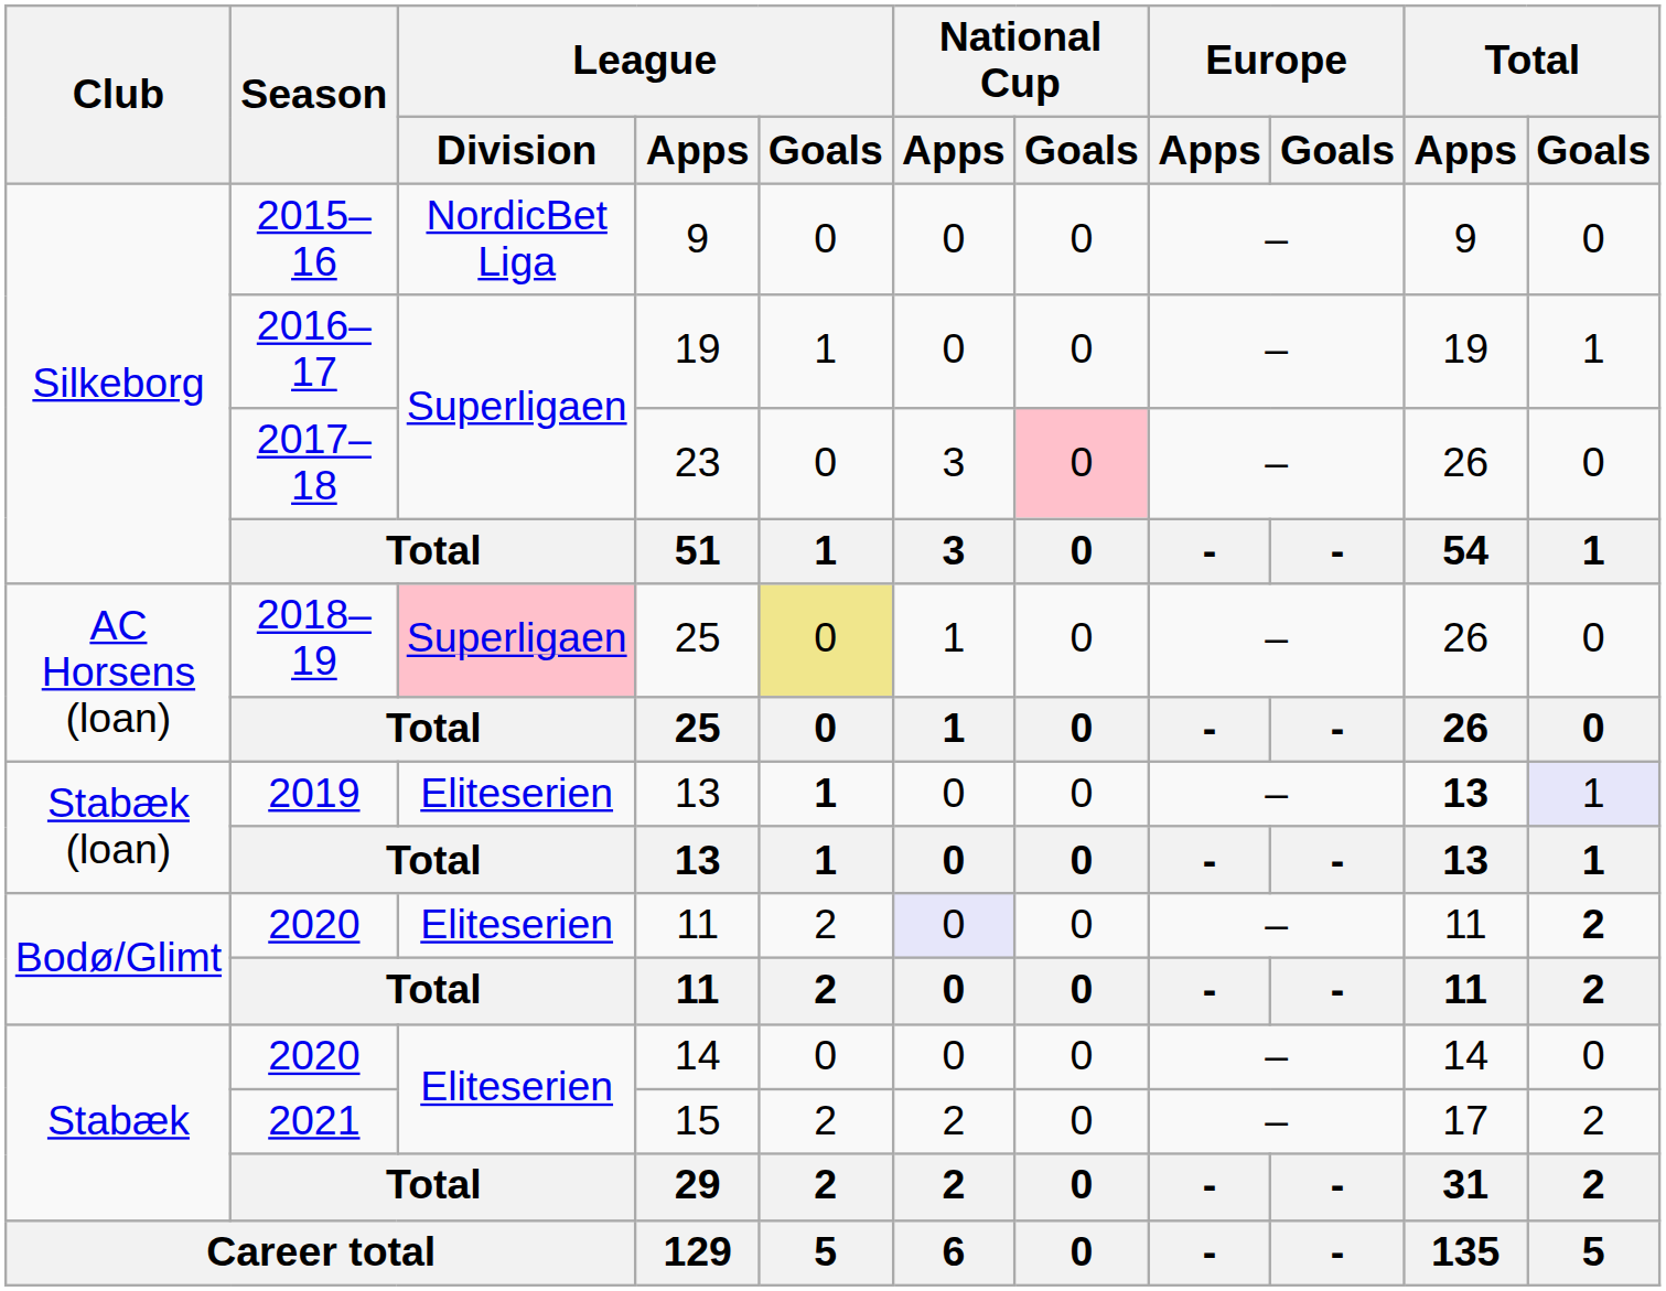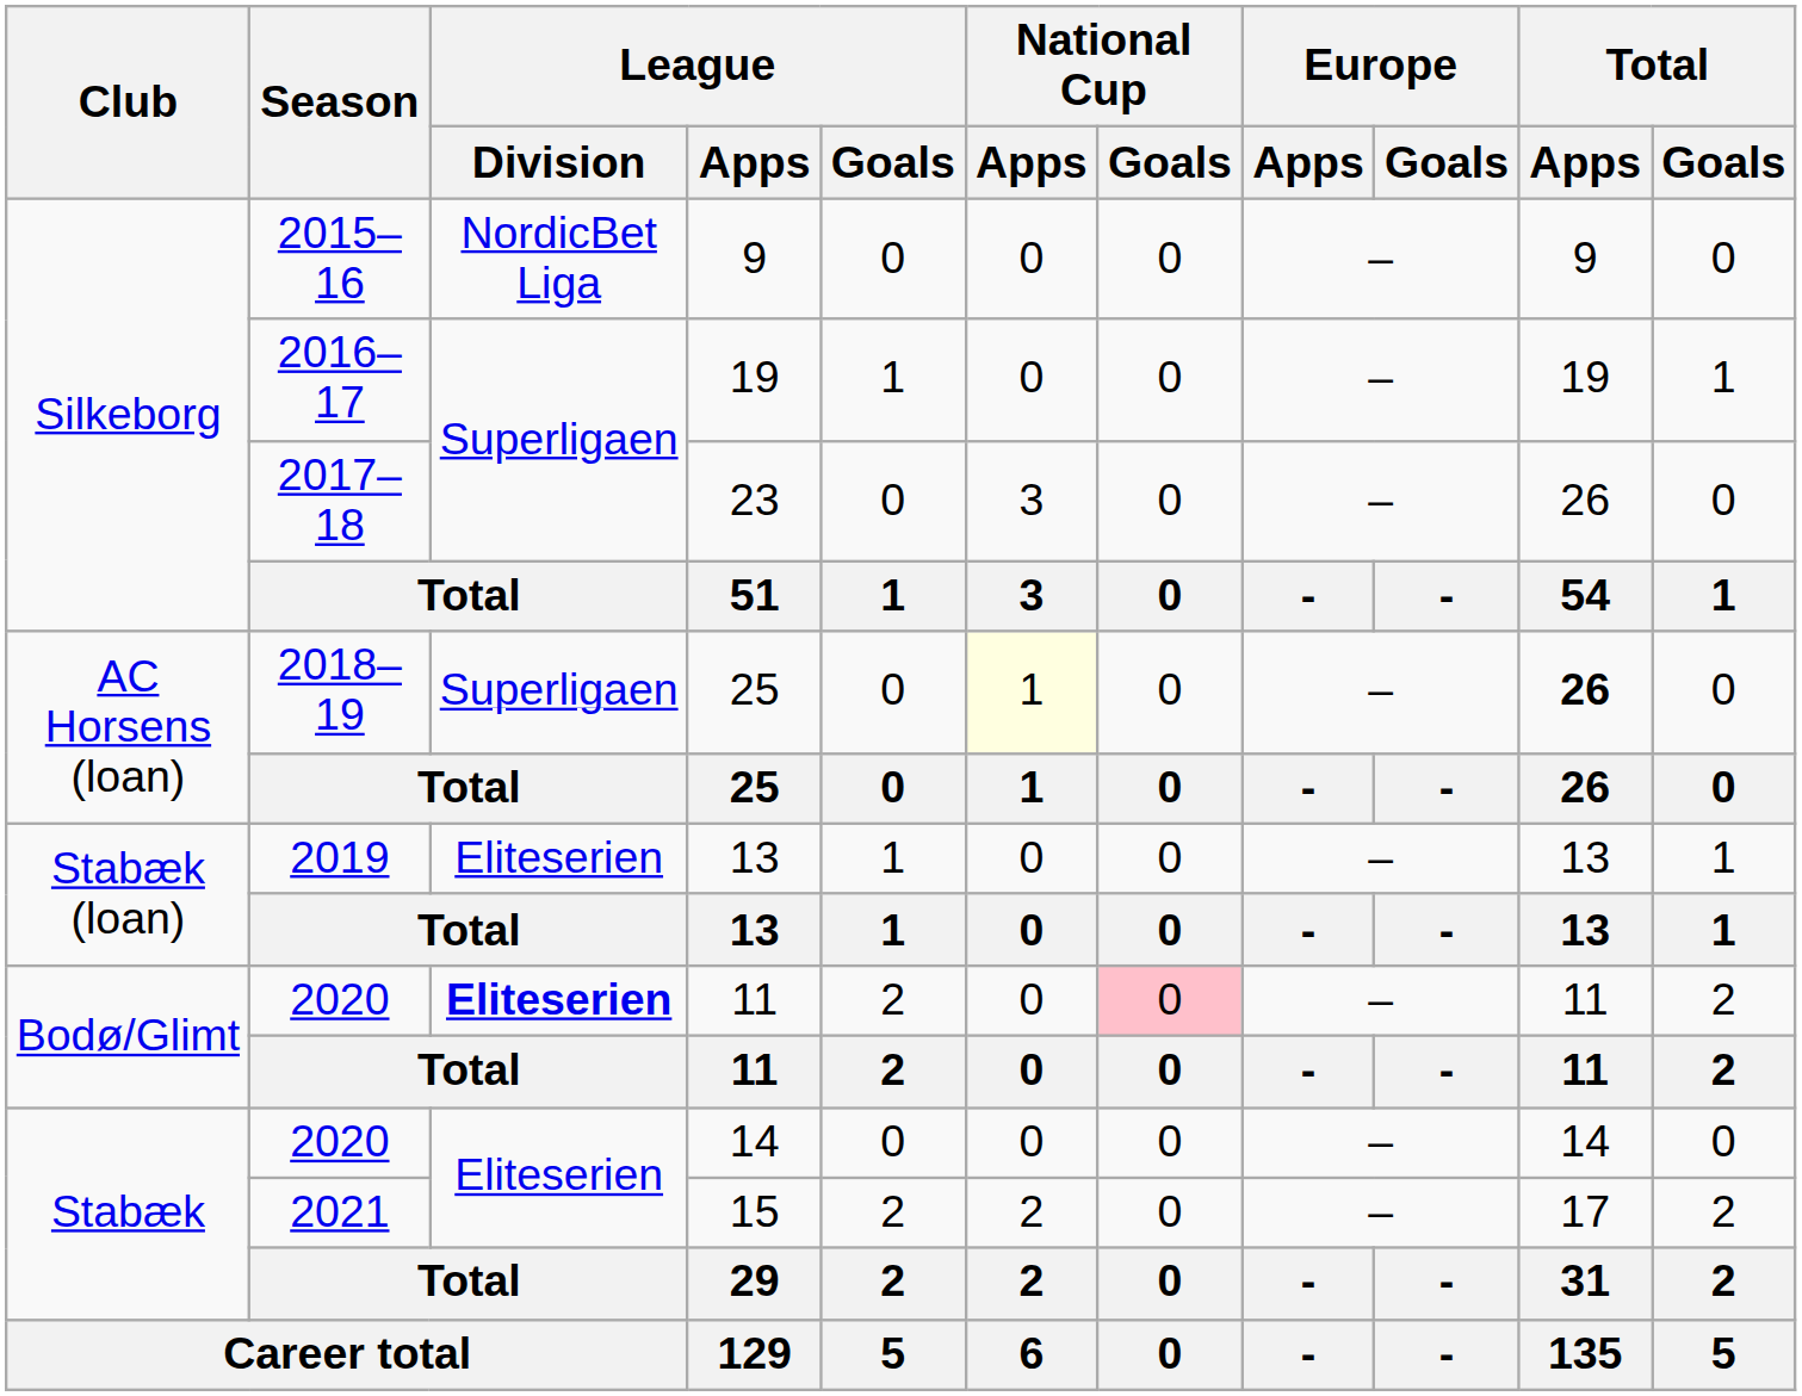23 | National Cup / Goals: pink background -> no background
2018–19 / 25 | League / Division: pink background -> no background
2018–19 / 25 | League / Goals: khaki background -> no background
2018–19 / 25 | National Cup / Apps: no background -> lightyellow background
2018–19 / 25 | Total / Apps: normal -> bold
2019 / 13 | League / Goals: bold -> normal
2019 / 13 | Total / Apps: bold -> normal
2019 / 13 | Total / Goals: lavender background -> no background
2020 / 11 | League / Division: normal -> bold
2020 / 11 | National Cup / Apps: lavender background -> no background
2020 / 11 | National Cup / Goals: no background -> pink background
2020 / 11 | Total / Goals: bold -> normal
